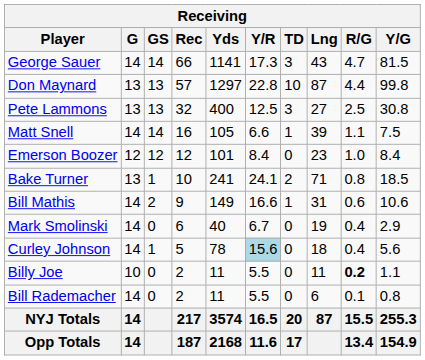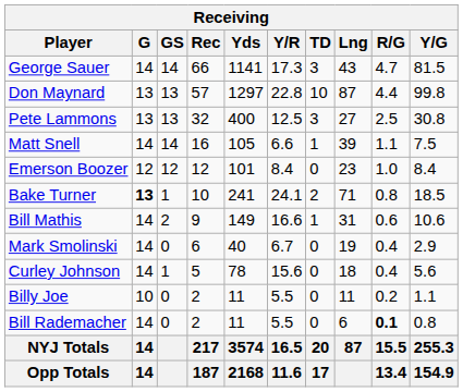Bake Turner | G: normal -> bold
Curley Johnson | Y/R: lightblue background -> no background
Billy Joe | R/G: bold -> normal
Bill Rademacher | R/G: normal -> bold
